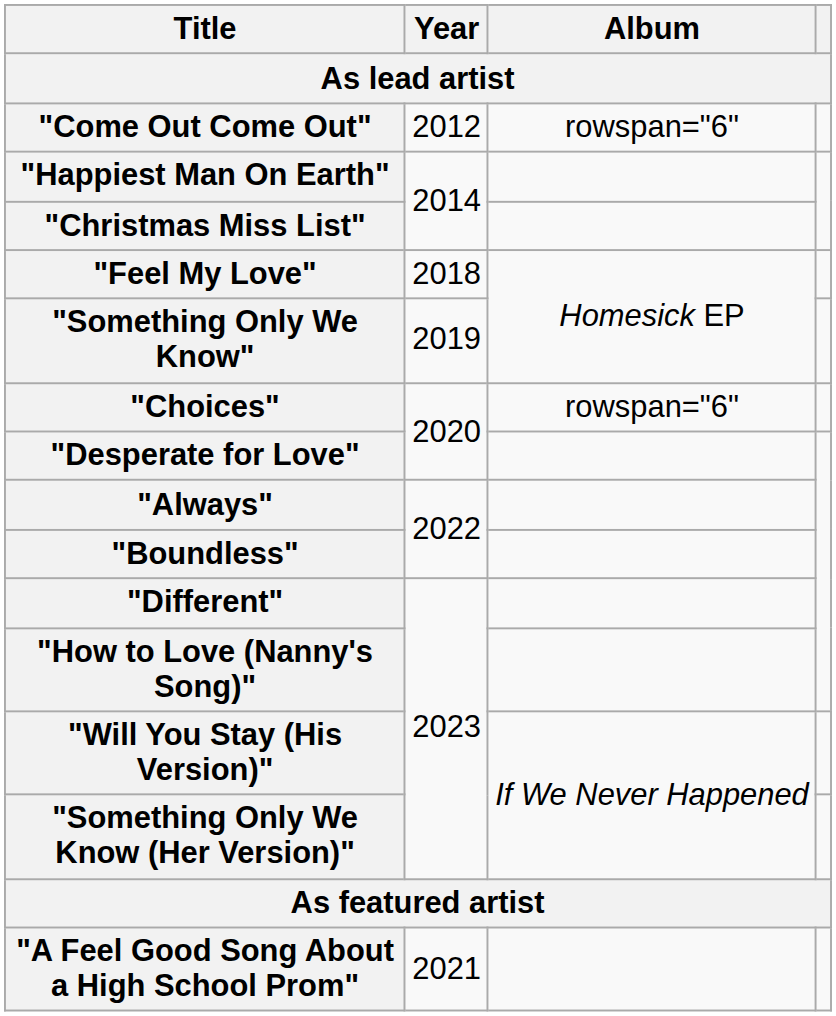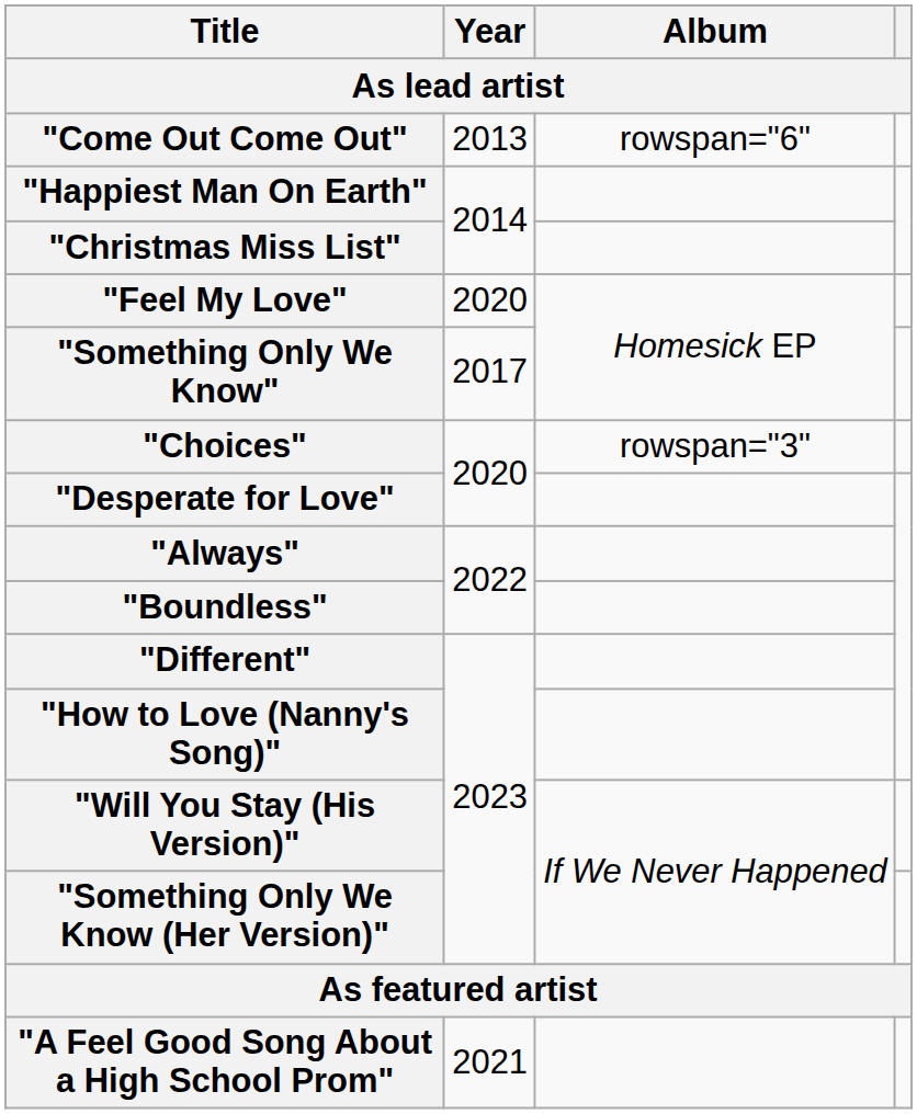"Come Out Come Out" | Year / As lead artist: 2012 -> 2013
"Feel My Love" | Year / As lead artist: 2018 -> 2020
"Something Only We Know" | Year / As lead artist: 2019 -> 2017
"Choices" | Album / As lead artist: rowspan="6" -> rowspan="3"
